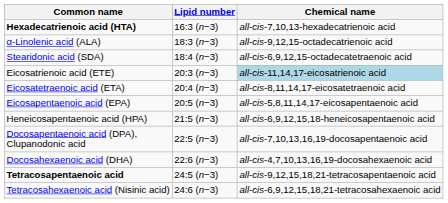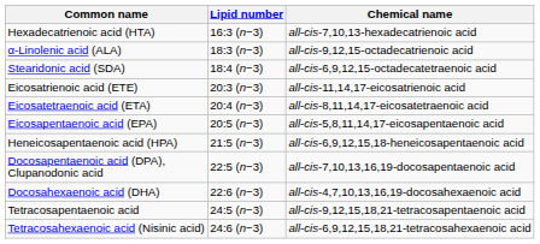row 2 | Common name: bold -> normal
row 5 | Chemical name: lightblue background -> no background
row 11 | Common name: bold -> normal
